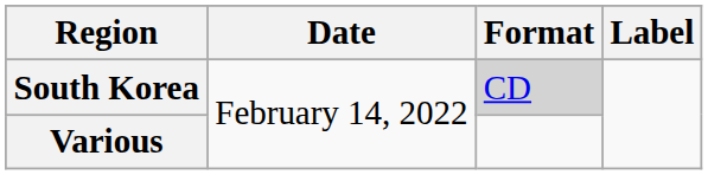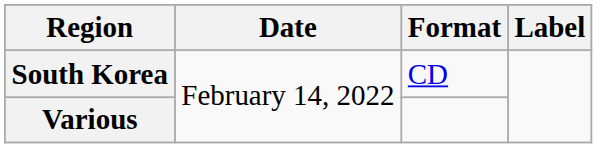South Korea | Format: lightgrey background -> no background
